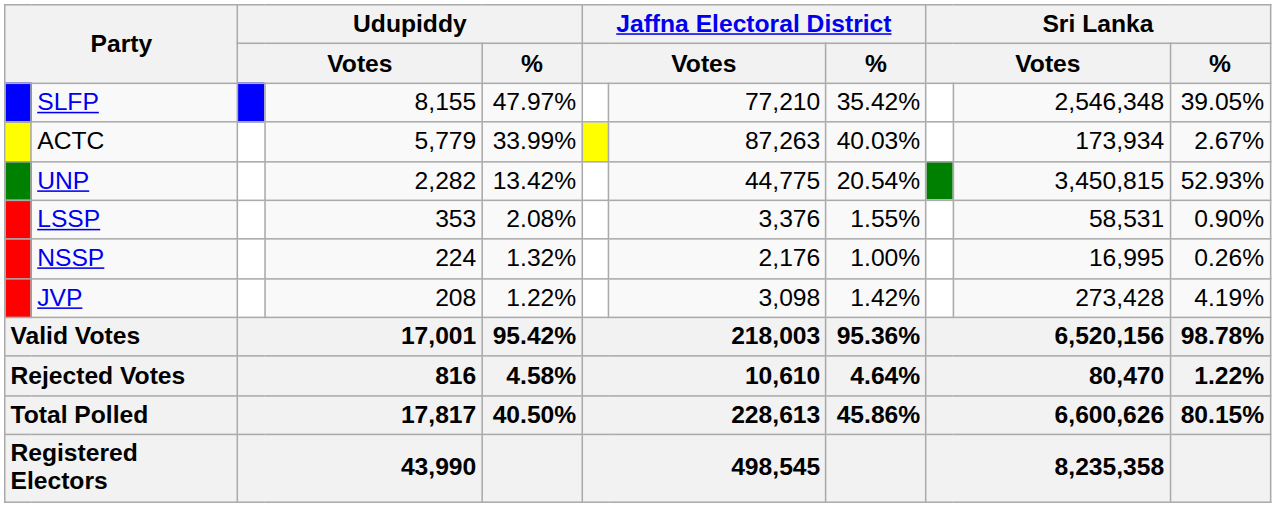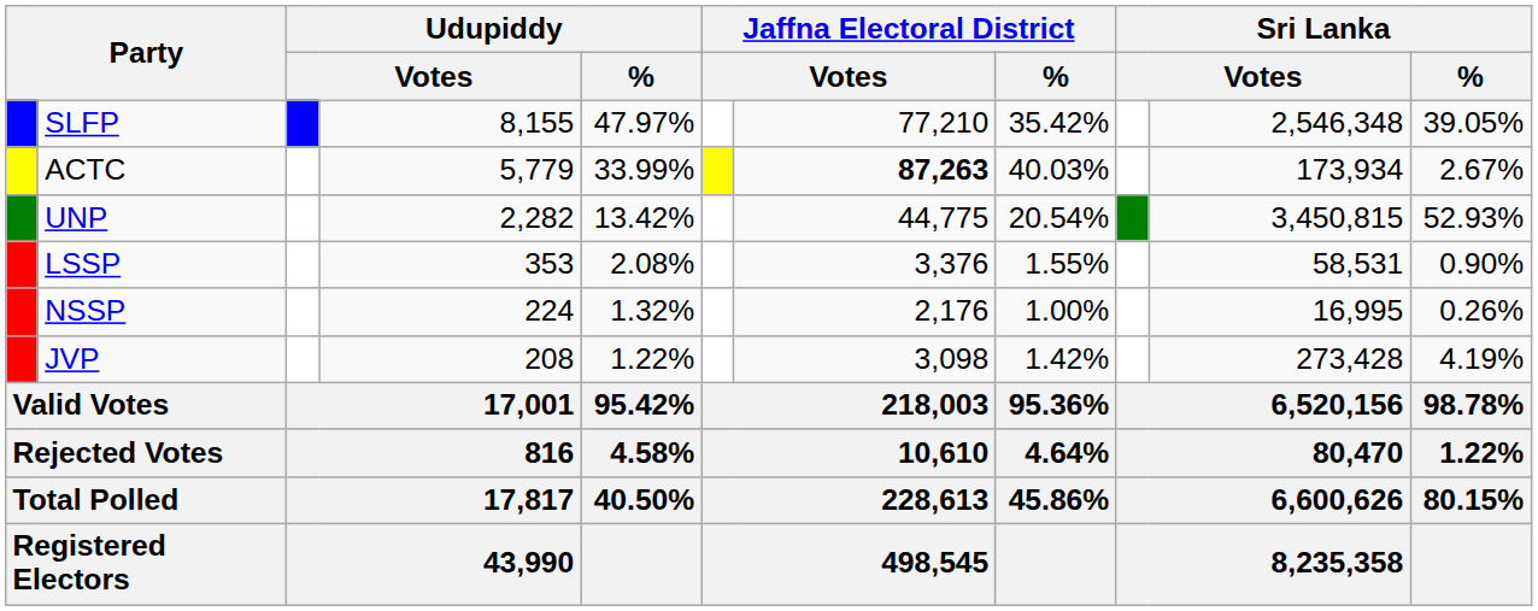ACTC | column 7: normal -> bold
